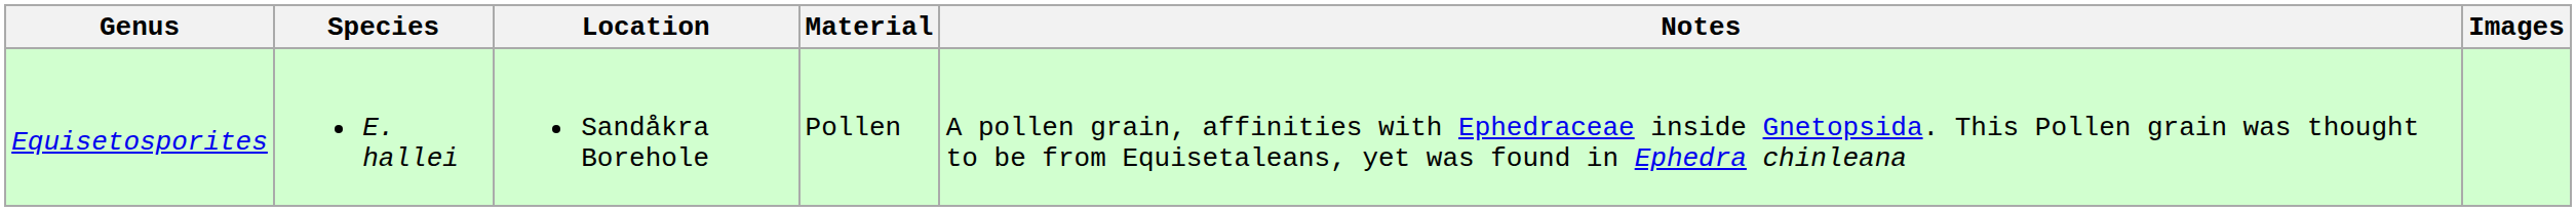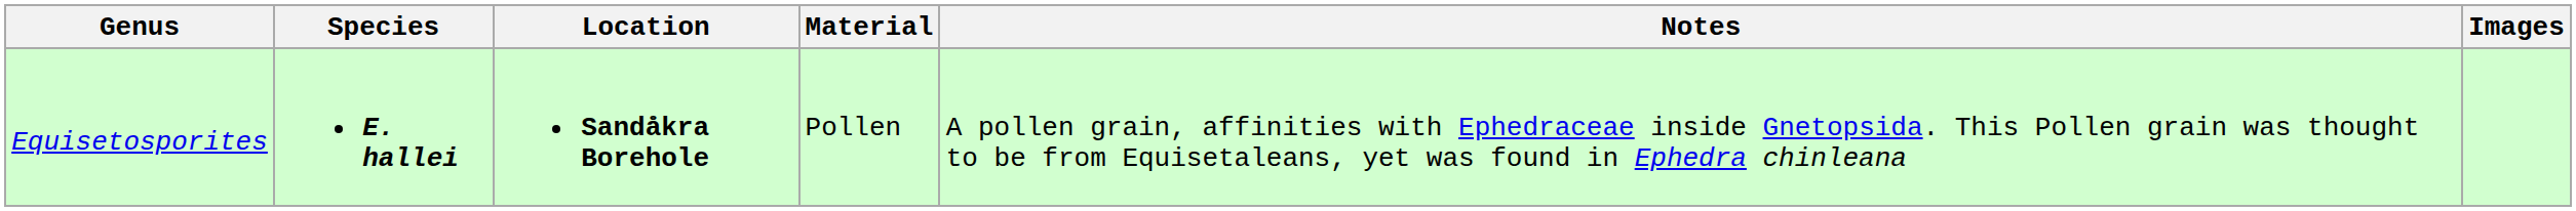Equisetosporites | Species: normal -> bold
Equisetosporites | Location: normal -> bold
